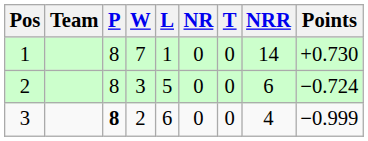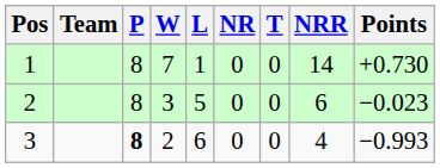row 3 | Points: −0.724 -> −0.023
row 4 | Points: −0.999 -> −0.993
